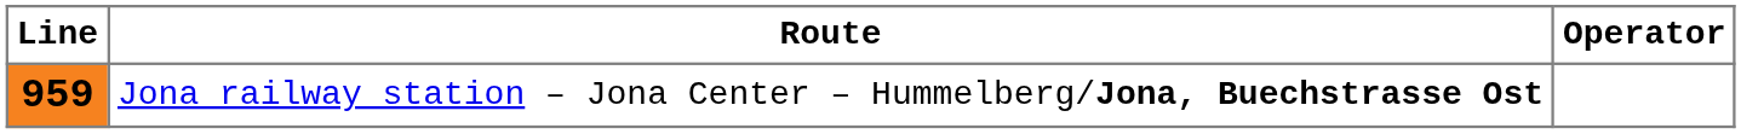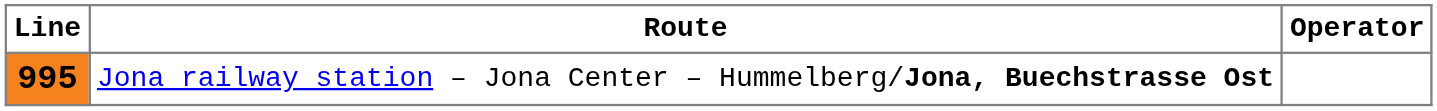row 2 | Line: 959 -> 995
